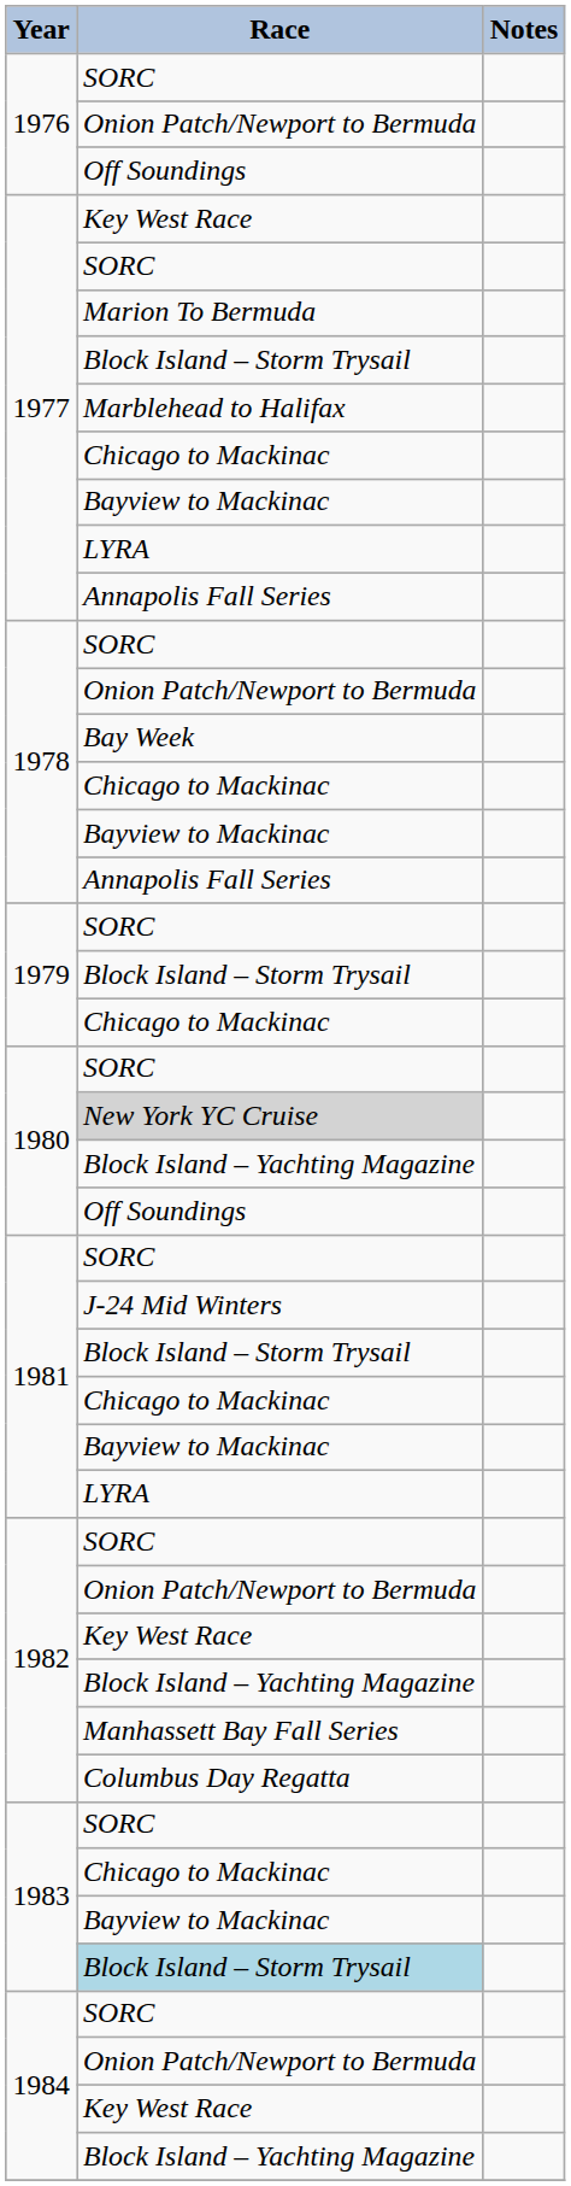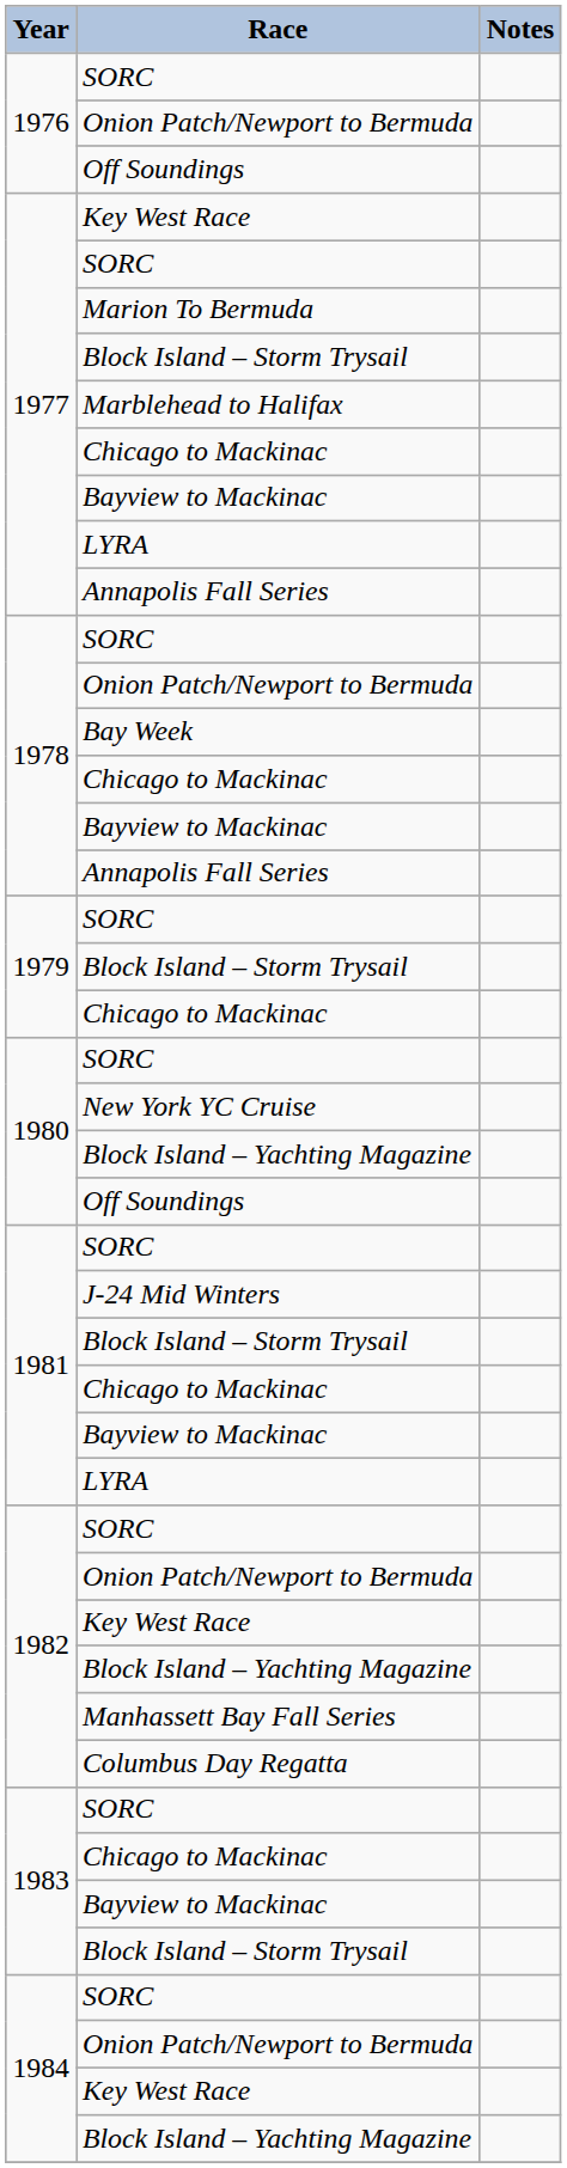New York YC Cruise | Race: lightgrey background -> no background
1983 / Block Island – Storm Trysail | Race: lightblue background -> no background
